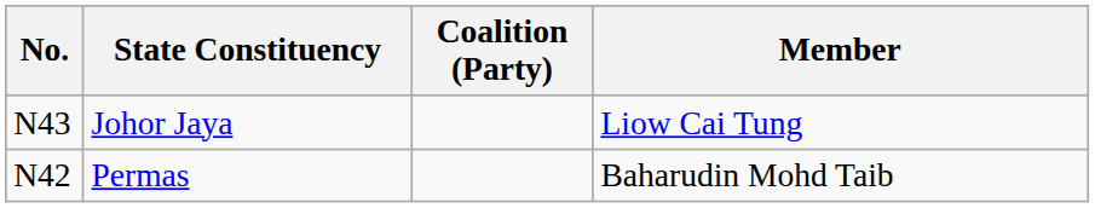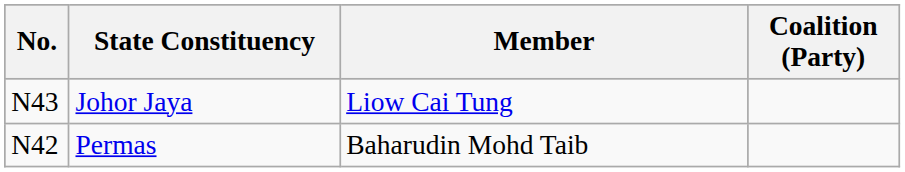columns swapped: Member <-> Coalition (Party)
